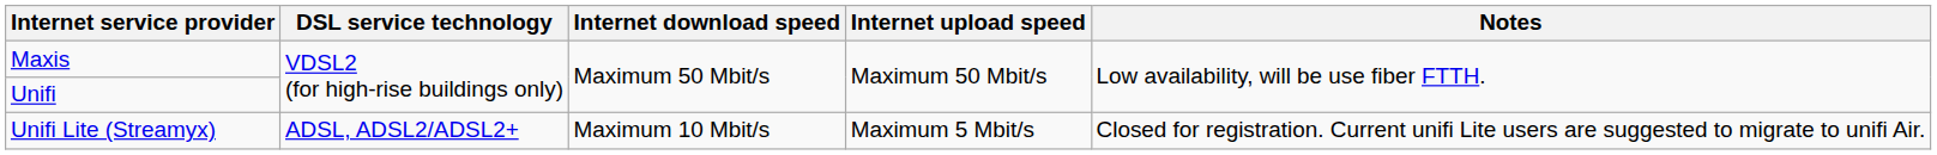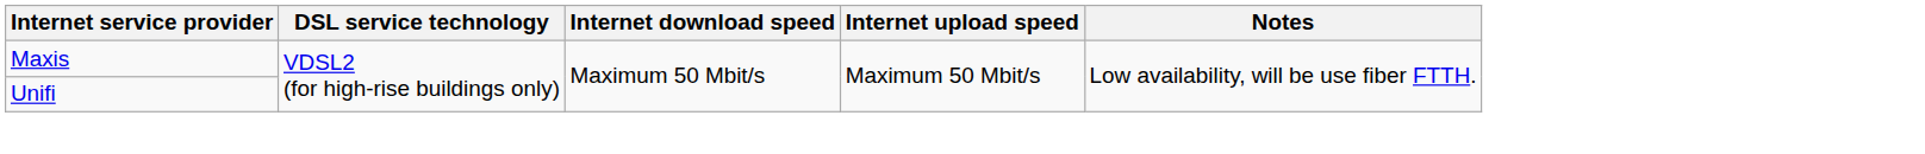- row: Unifi Lite (Streamyx) | ADSL, ADSL2/ADSL2+ | Maximum 10 Mbit/s | Maximum 5 Mbit/s | Closed for registration. Current unifi Lite users are suggested to migrate to unifi Air.
